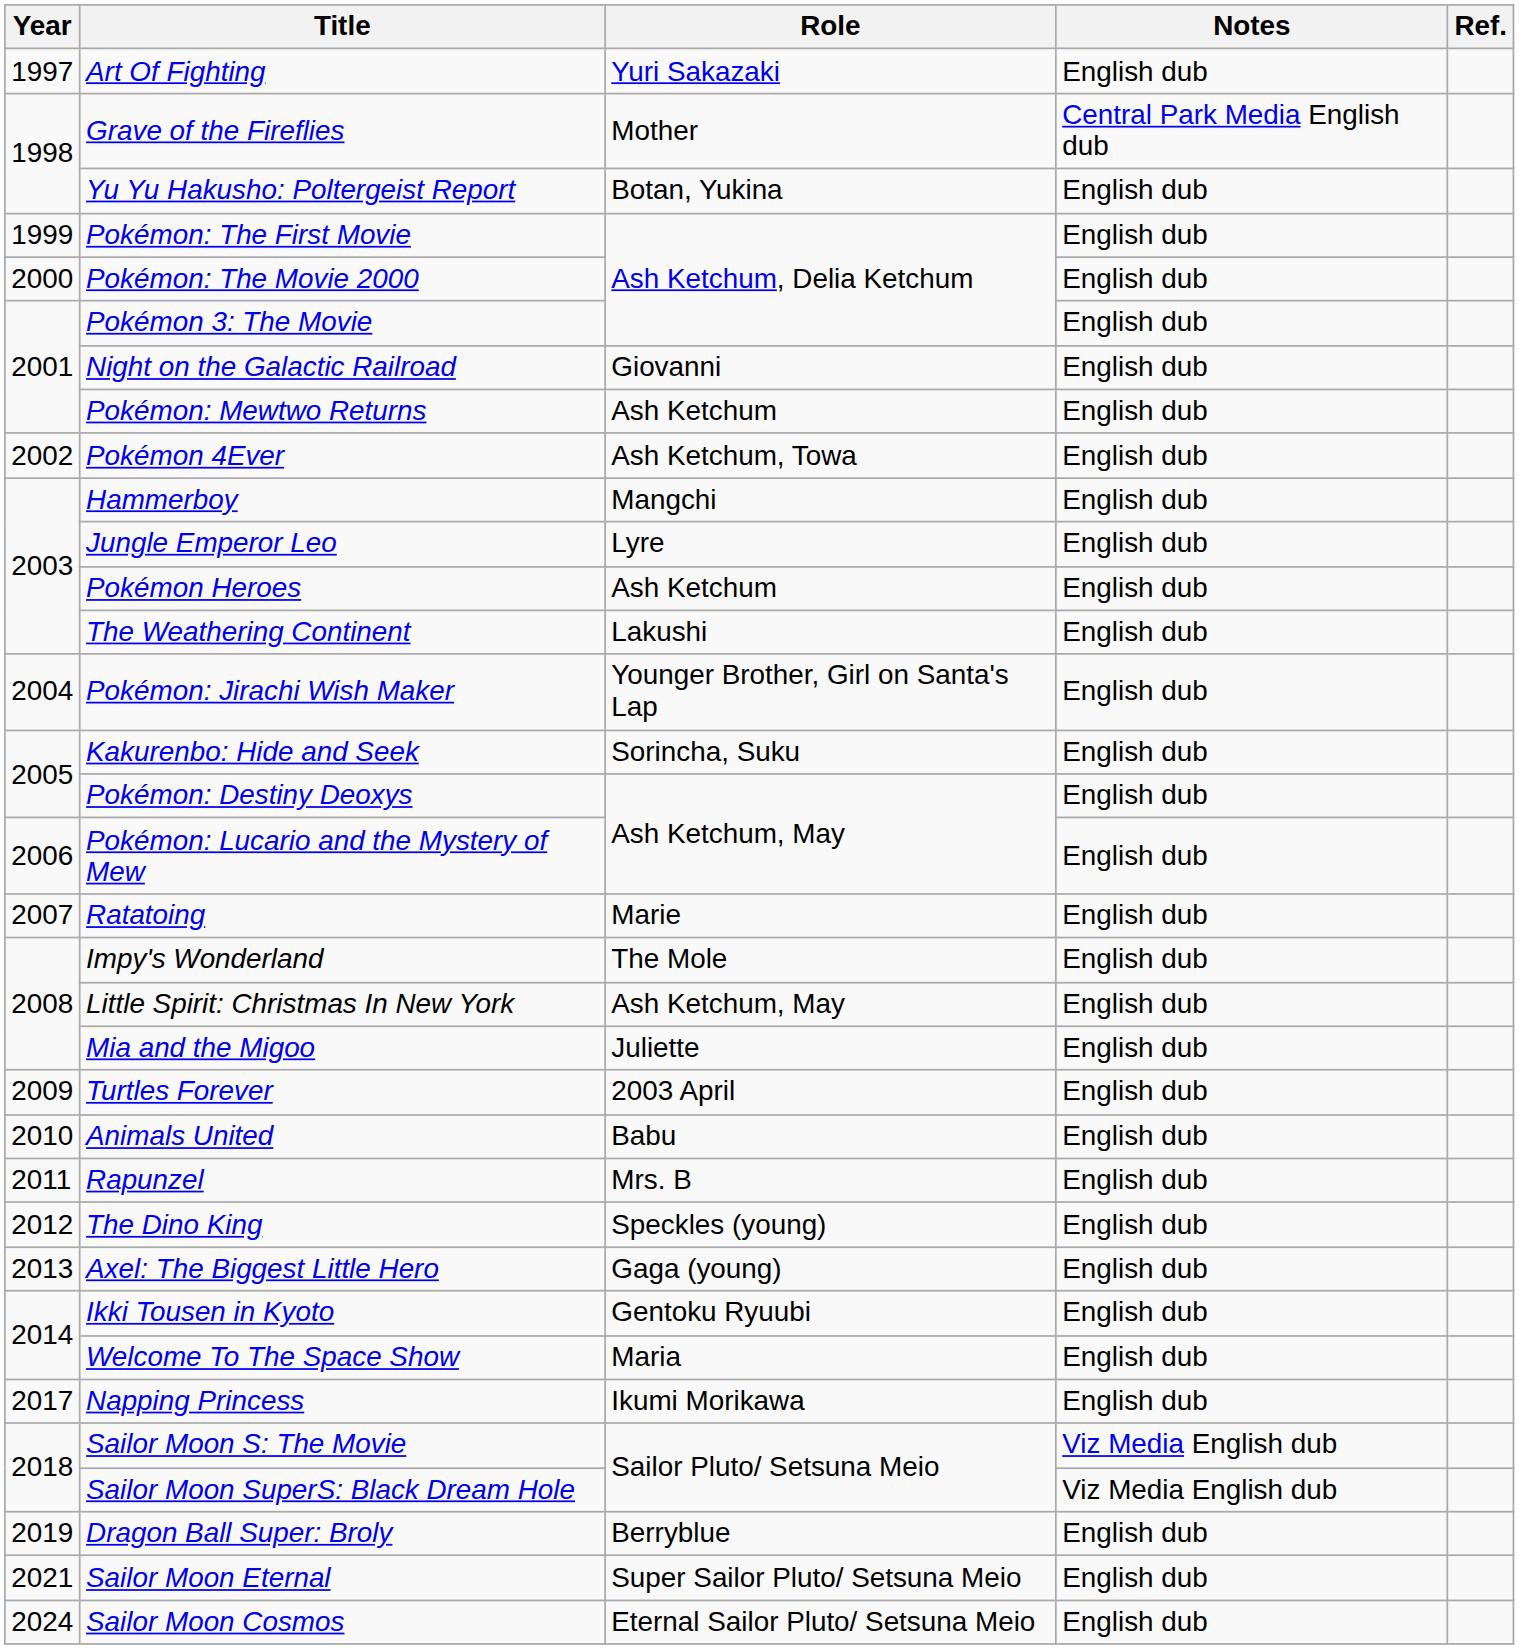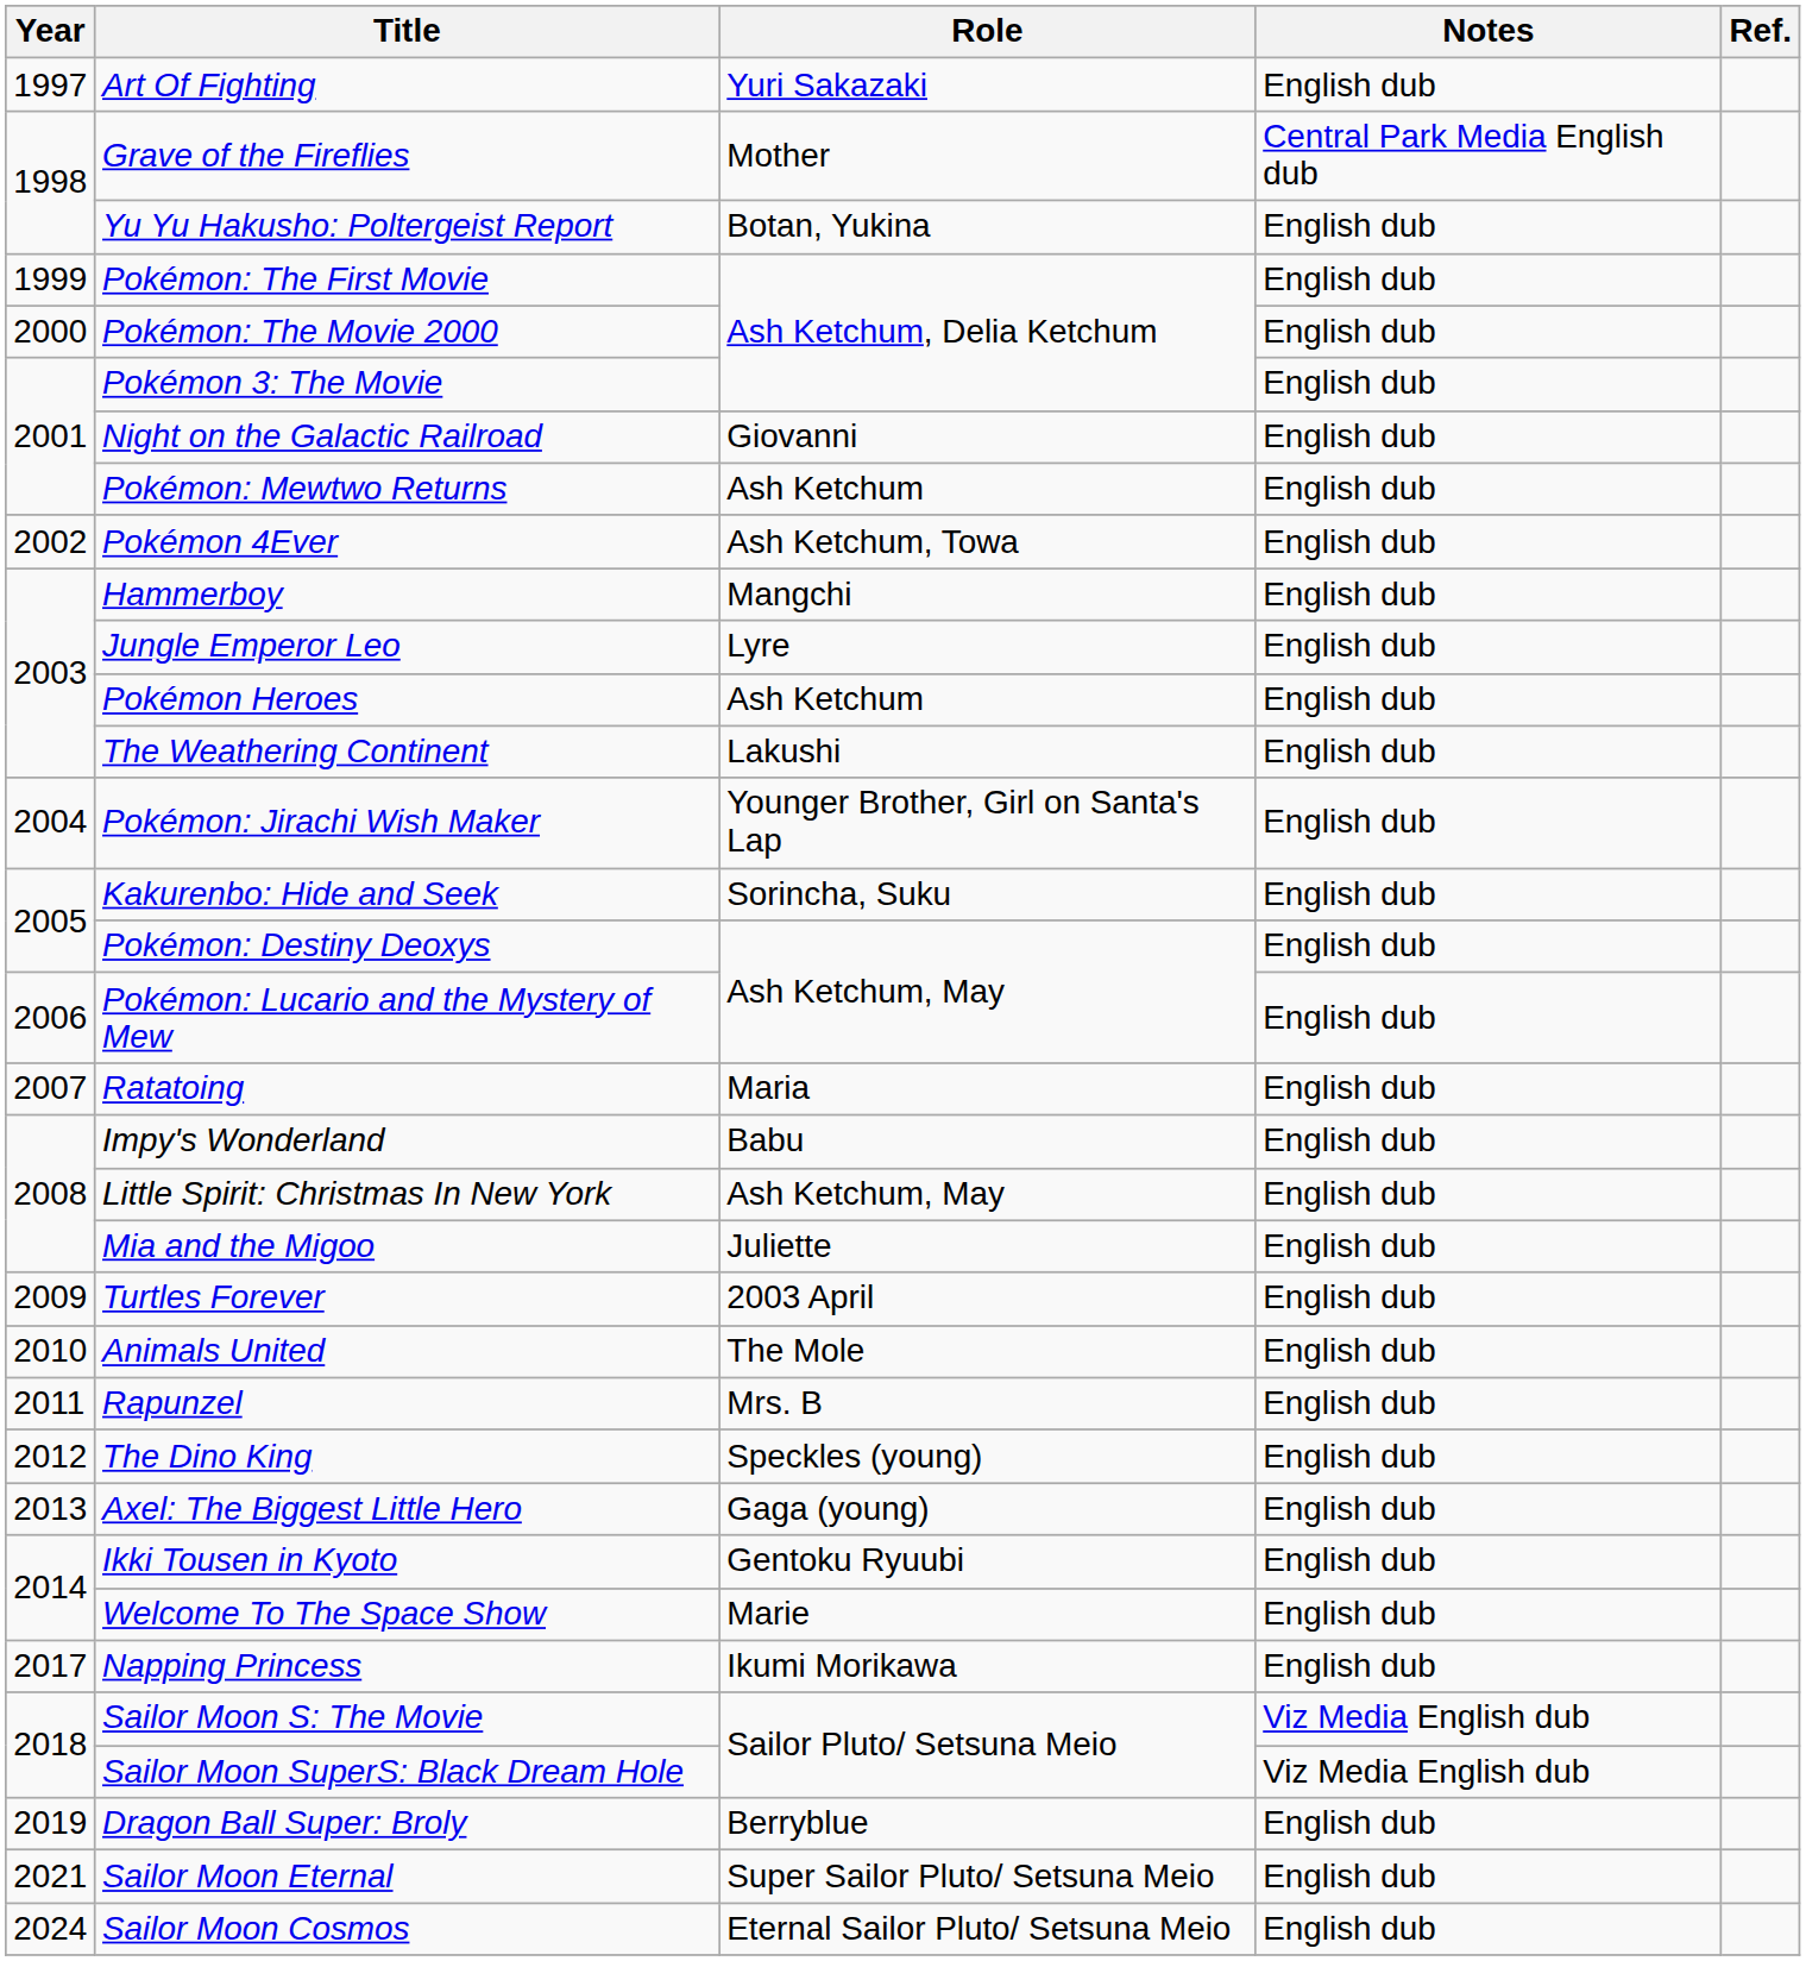Ratatoing | Role: Marie -> Maria
Impy's Wonderland | Role: The Mole -> Babu
Animals United | Role: Babu -> The Mole
Welcome To The Space Show | Role: Maria -> Marie
